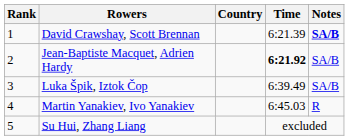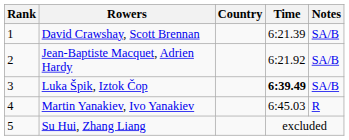David Crawshay, Scott Brennan | Notes: bold -> normal
Jean-Baptiste Macquet, Adrien Hardy | Time: bold -> normal
Luka Špik, Iztok Čop | Time: normal -> bold
